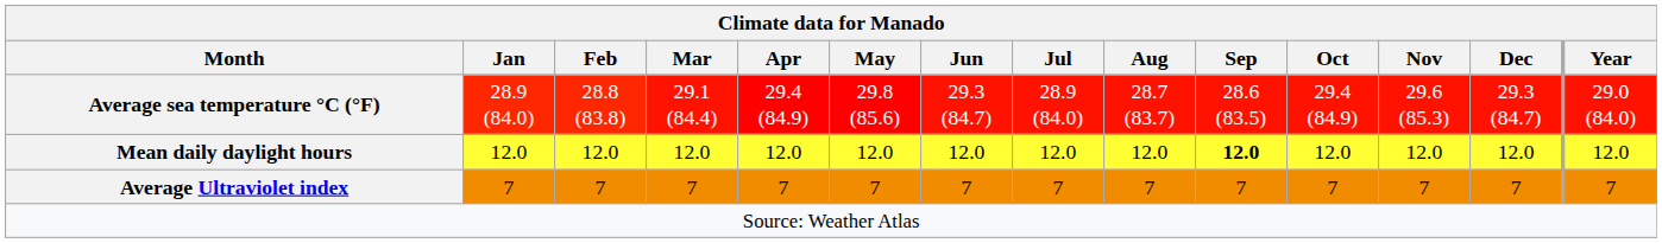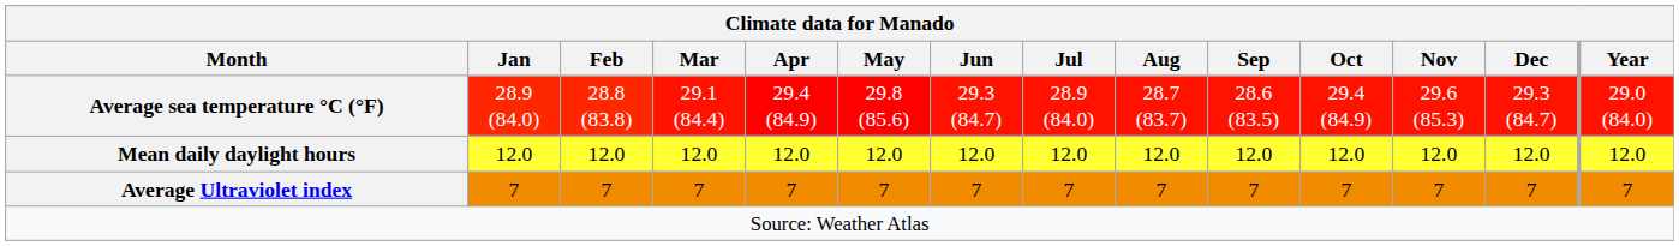row 4 | Sep: bold -> normal
